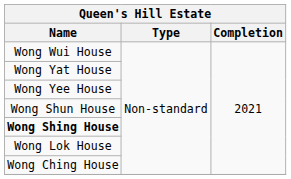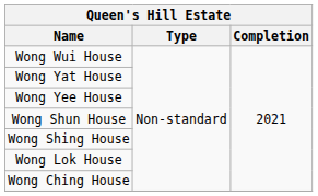Wong Shing House | Name: bold -> normal
